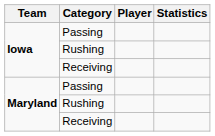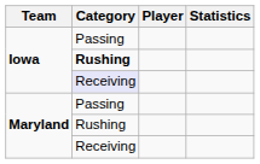Iowa / Rushing | Category: normal -> bold
Iowa / Receiving | Category: no background -> lavender background
